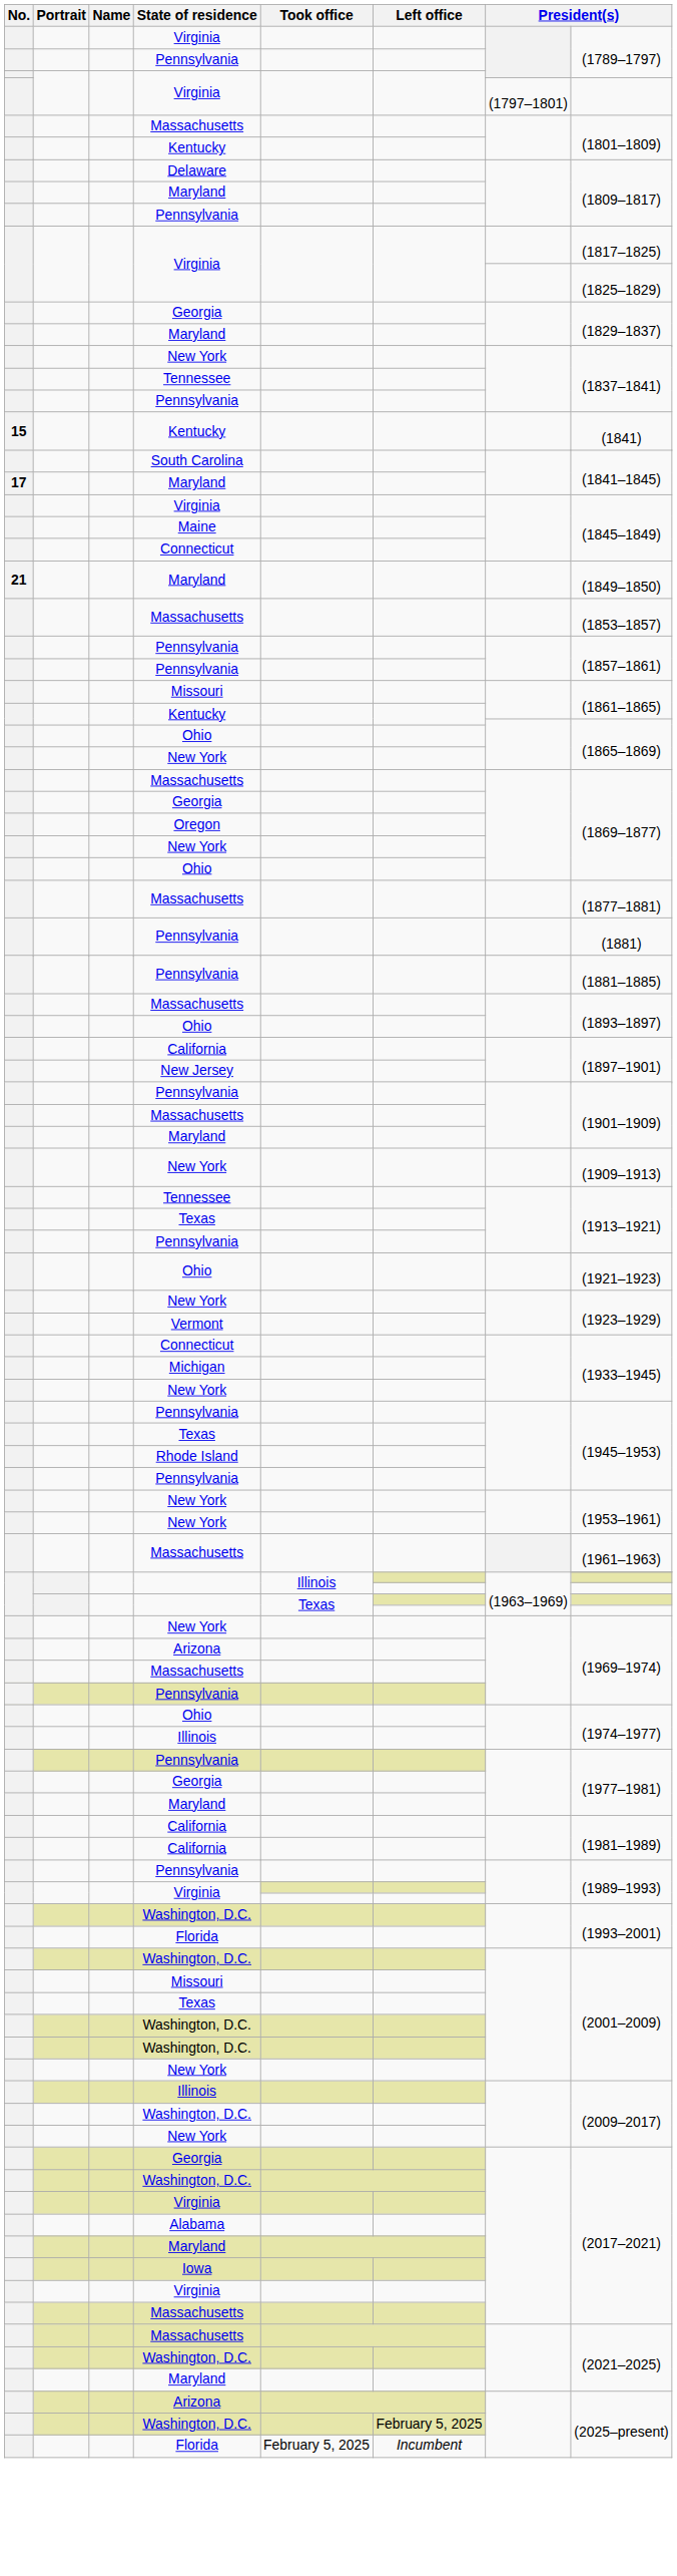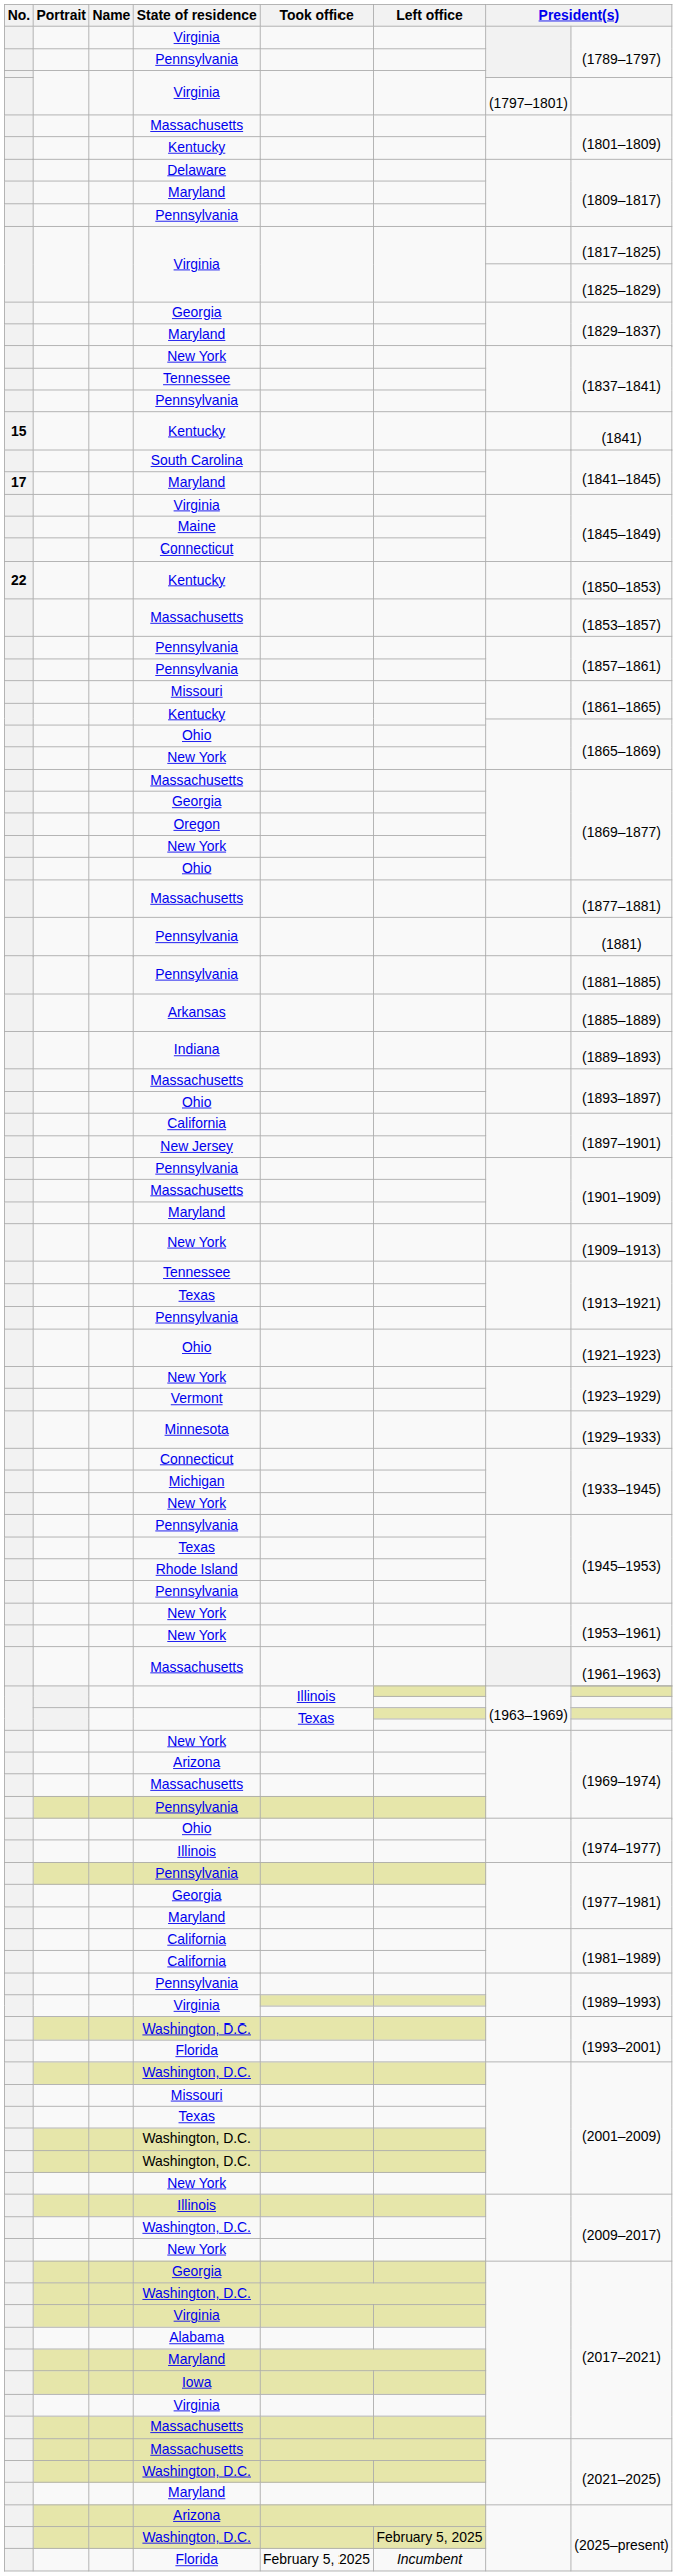- row: 21 | Maryland | (1849–1850)
+ row: 22 | Kentucky | (1850–1853)
+ row: Arkansas | (1885–1889)
+ row: Indiana | (1889–1893)
+ row: Minnesota | (1929–1933)
